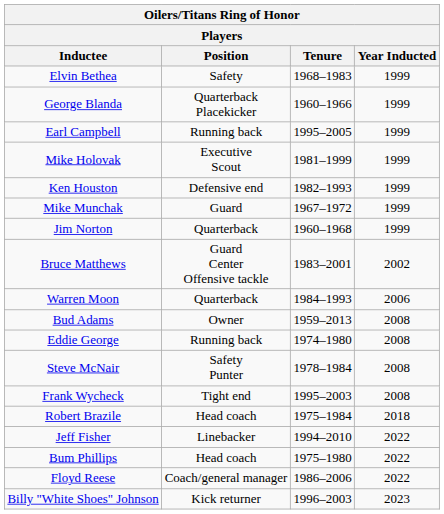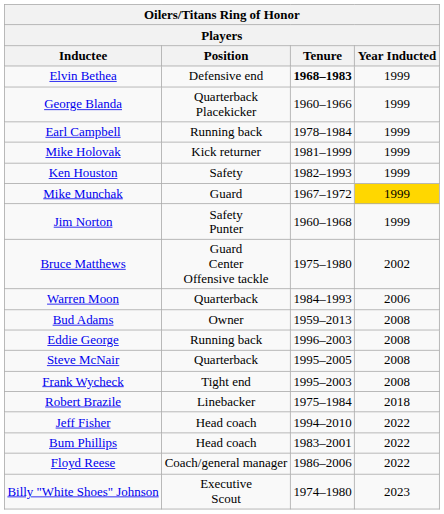Elvin Bethea | Position: Safety -> Defensive end
Elvin Bethea | Tenure: normal -> bold
Earl Campbell | Tenure: 1995–2005 -> 1978–1984
Mike Holovak | Position: Executive Scout -> Kick returner
Ken Houston | Position: Defensive end -> Safety
Mike Munchak | Year Inducted: no background -> gold background
Jim Norton | Position: Quarterback -> Safety Punter
Bruce Matthews | Tenure: 1983–2001 -> 1975–1980
Eddie George | Tenure: 1974–1980 -> 1996–2003
Steve McNair | Position: Safety Punter -> Quarterback
Steve McNair | Tenure: 1978–1984 -> 1995–2005
Robert Brazile | Position: Head coach -> Linebacker
Jeff Fisher | Position: Linebacker -> Head coach
Bum Phillips | Tenure: 1975–1980 -> 1983–2001
Billy "White Shoes" Johnson | Position: Kick returner -> Executive Scout
Billy "White Shoes" Johnson | Tenure: 1996–2003 -> 1974–1980
